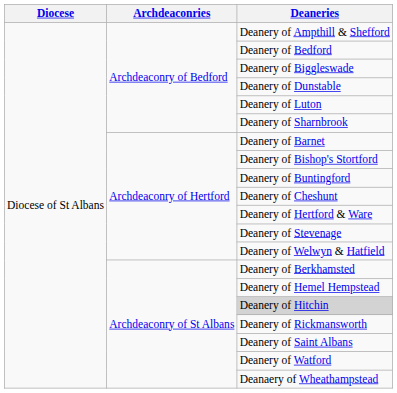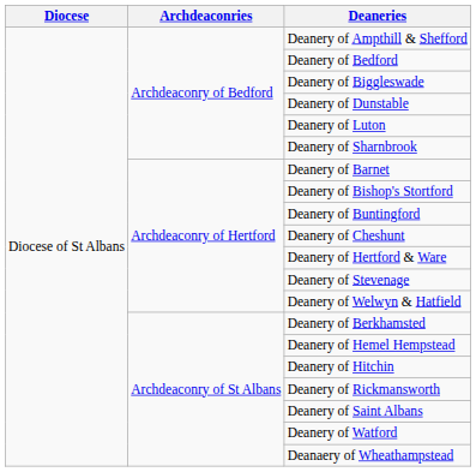Deanery of Hitchin | Deaneries: lightgrey background -> no background
